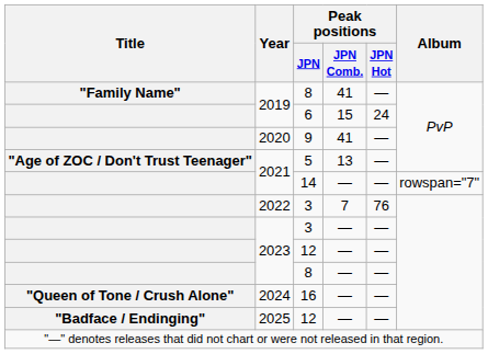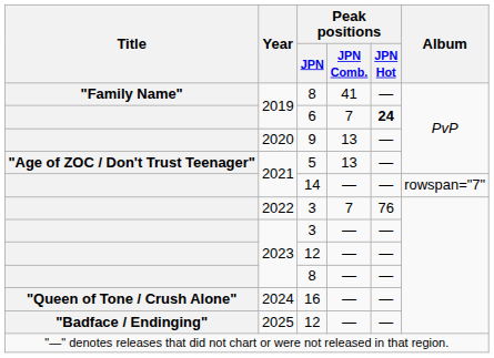6 | Peak positions / JPN Comb.: 15 -> 7
6 | Peak positions / JPN Hot: normal -> bold
9 | Peak positions / JPN Comb.: 41 -> 13
